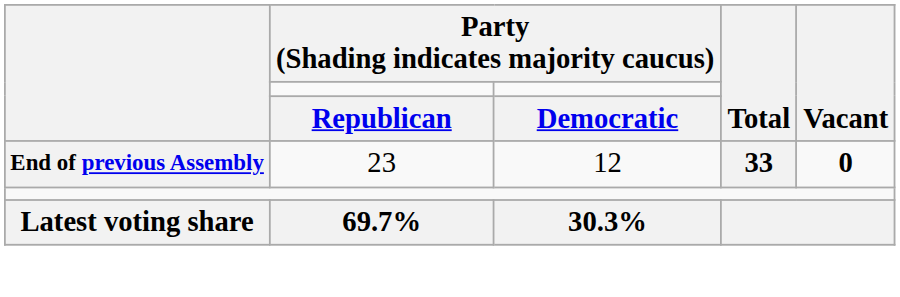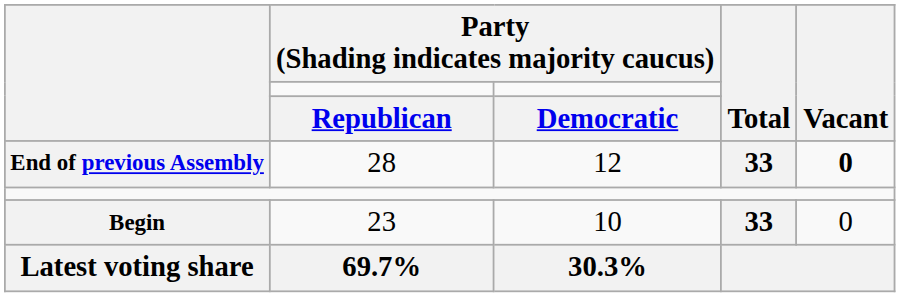End of previous Assembly | column 2: 23 -> 28
+ row: Begin | 23 | 10 | 33 | 0
